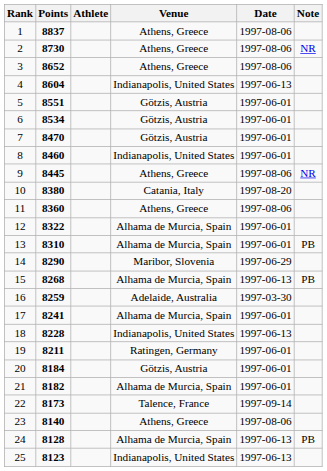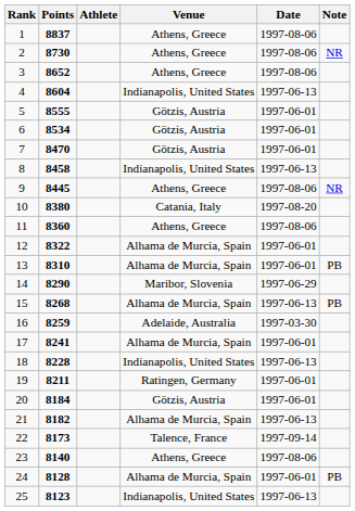5 | Points: 8551 -> 8555
8 | Points: 8460 -> 8458
8 | Date: 1997-06-01 -> 1997-06-13
21 | Date: 1997-06-01 -> 1997-06-13
24 | Date: 1997-06-13 -> 1997-06-01
